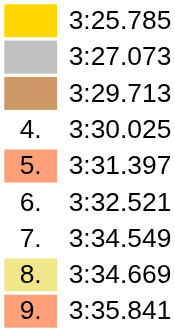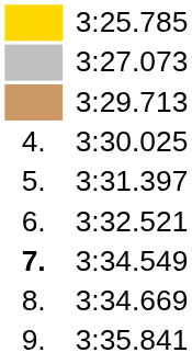3:31.397 | column 1: lightsalmon background -> no background
3:34.549 | column 1: normal -> bold
3:34.669 | column 1: khaki background -> no background
3:35.841 | column 1: lightsalmon background -> no background
